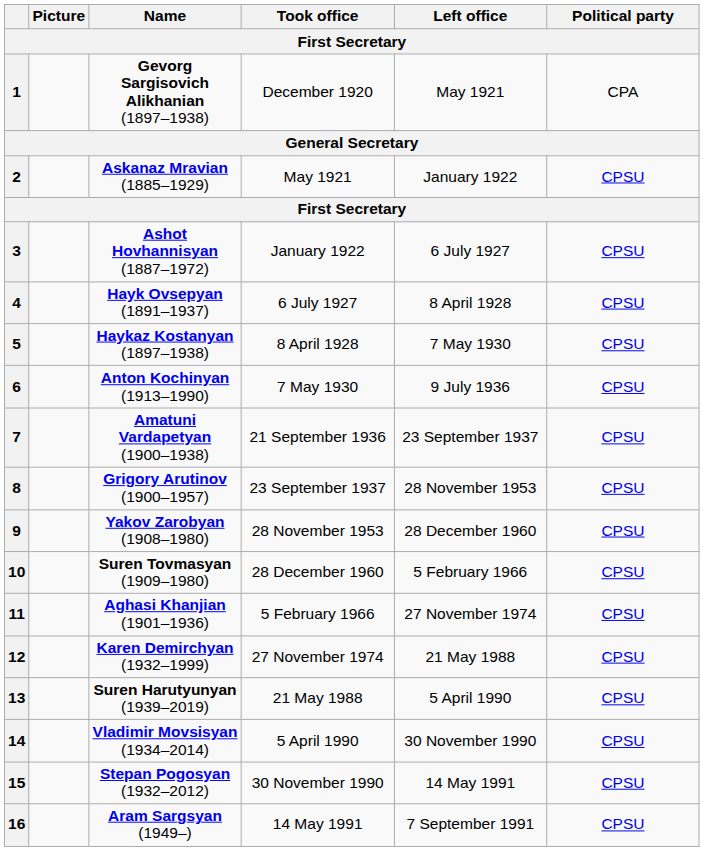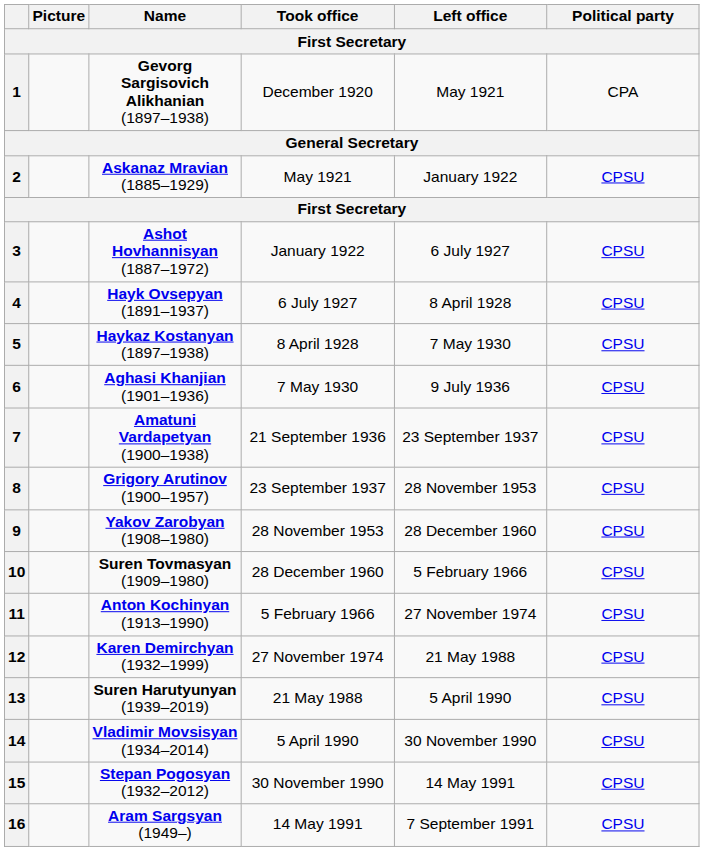6 | Name: Anton Kochinyan (1913–1990) -> Aghasi Khanjian (1901–1936)
11 | Name: Aghasi Khanjian (1901–1936) -> Anton Kochinyan (1913–1990)
